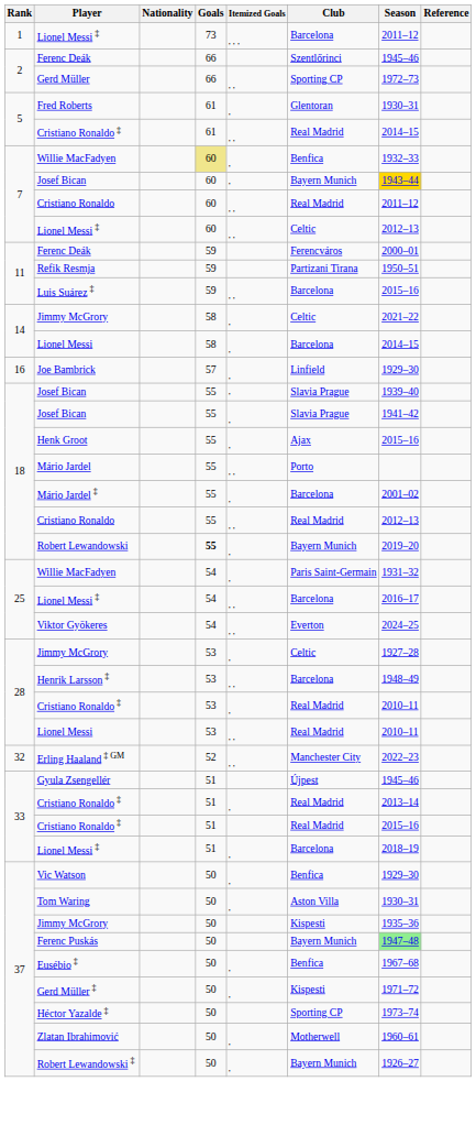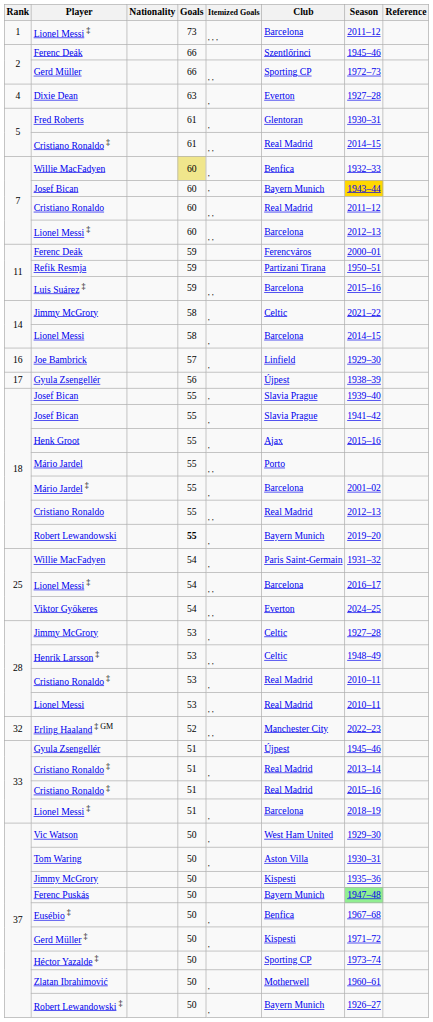+ row: 4 | Dixie Dean | 63 | , | Everton | 1927–28
7 / Lionel Messi ‡ | Club: Celtic -> Barcelona
+ row: 17 | Gyula Zsengellér | 56 | Újpest | 1938–39
Henrik Larsson ‡ | Club: Barcelona -> Celtic
Vic Watson | Club: Benfica -> West Ham United
